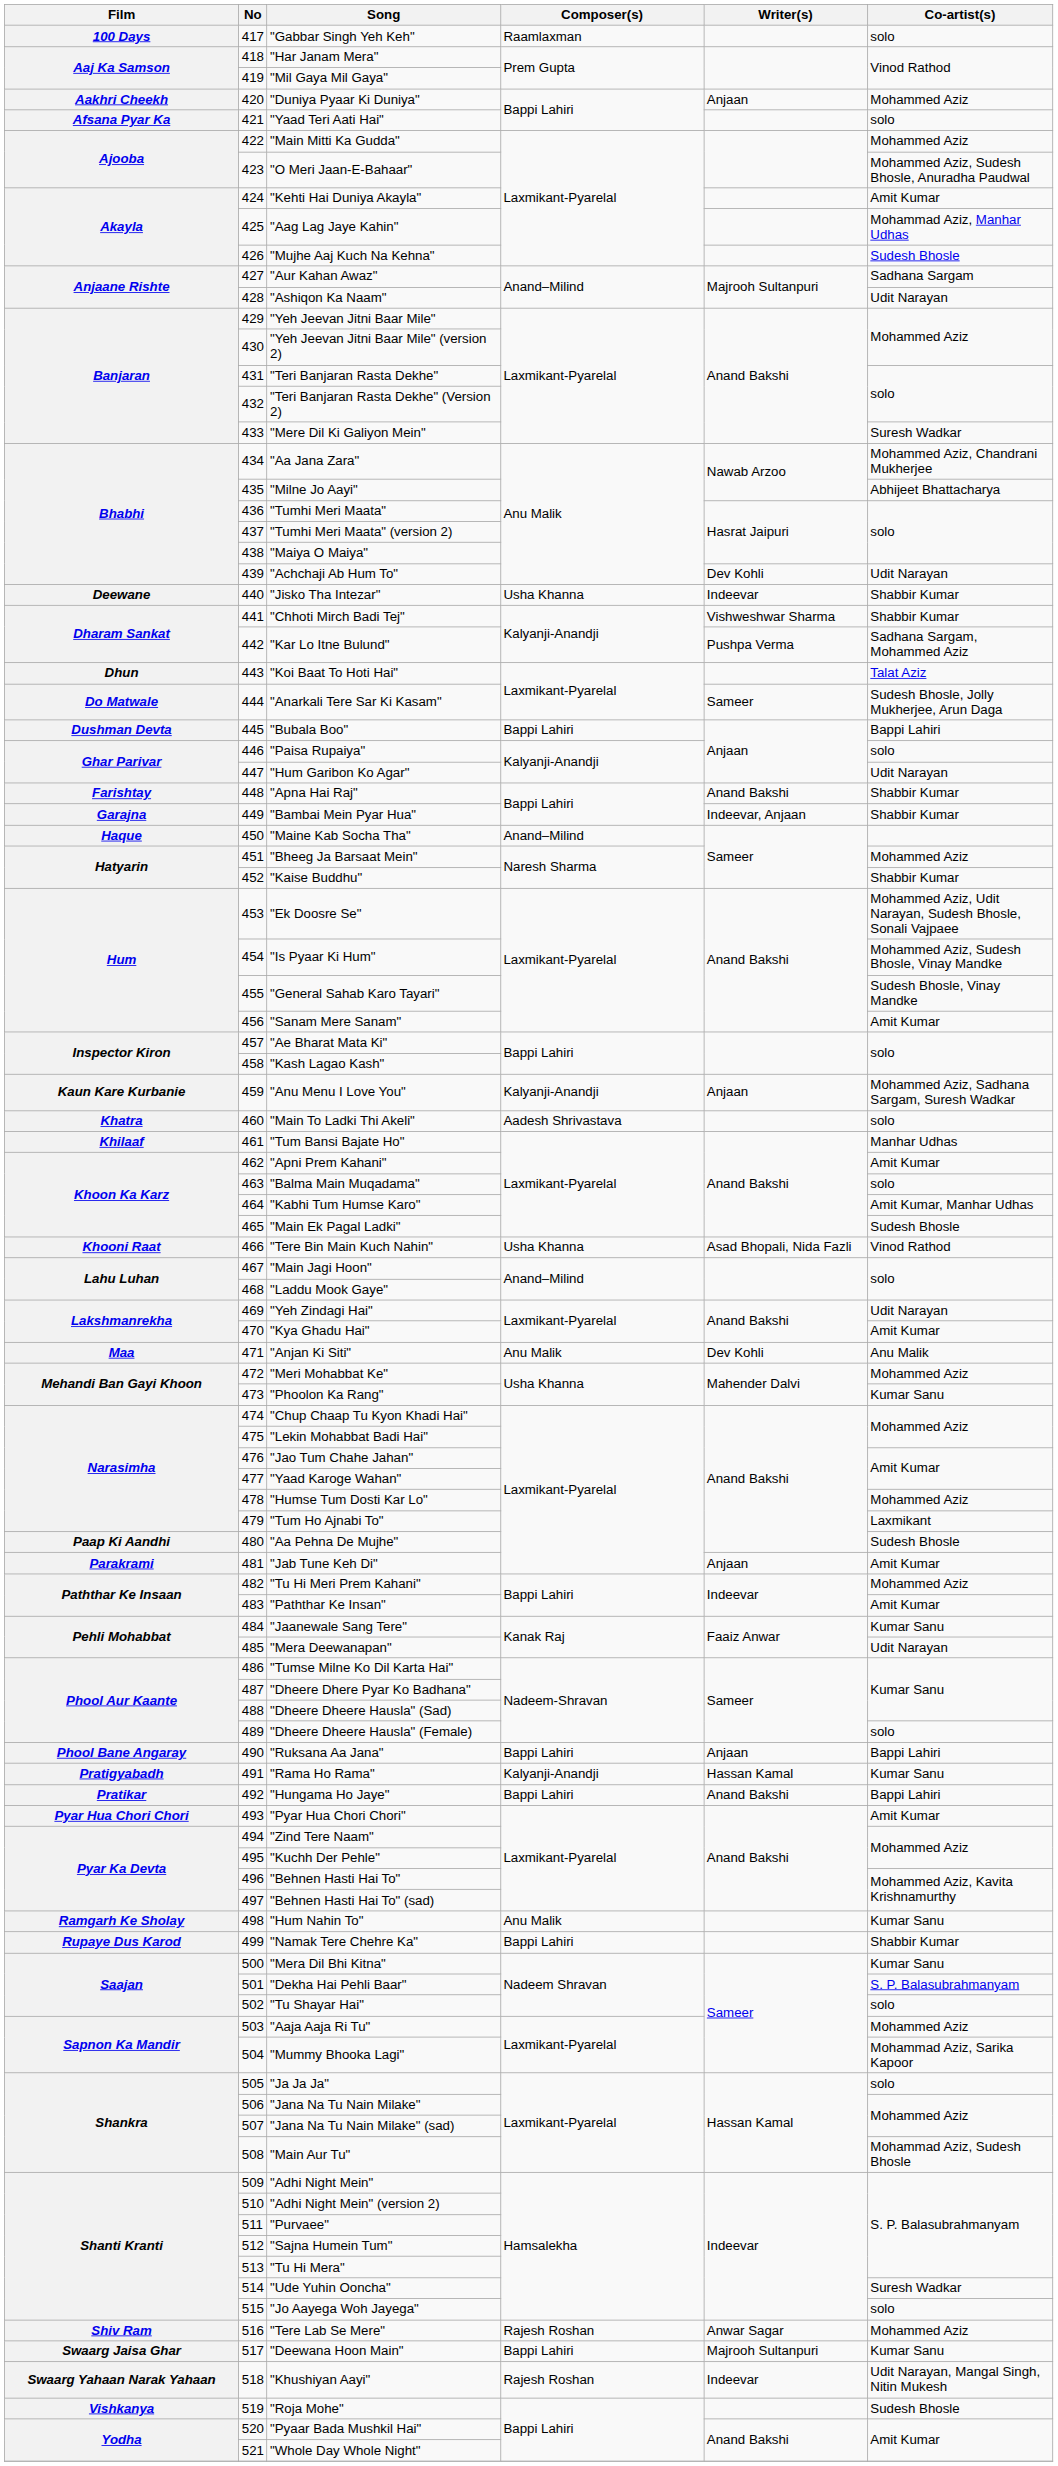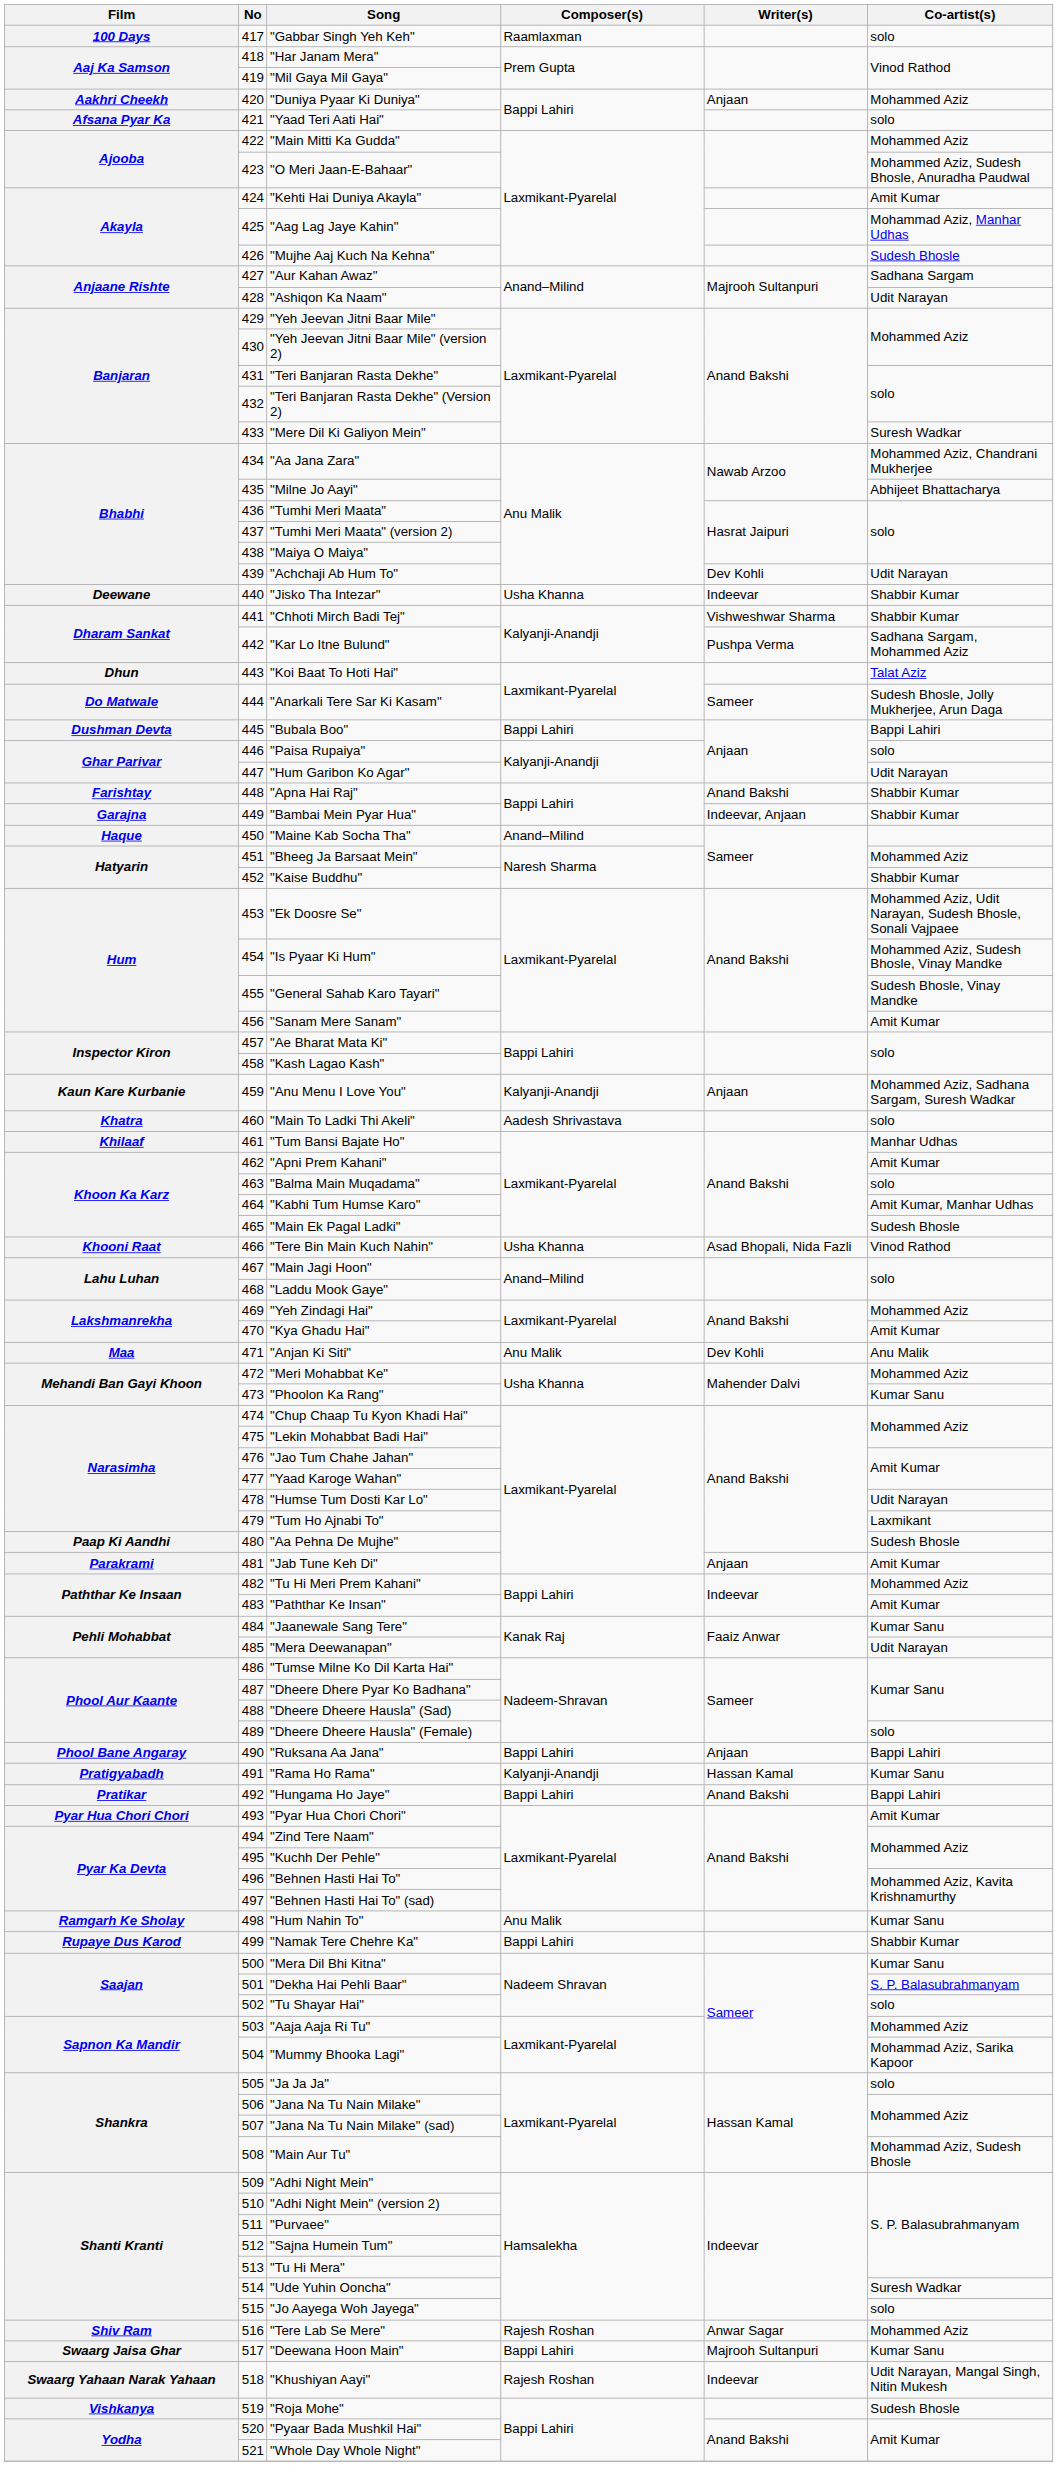"Yeh Zindagi Hai" | Co-artist(s): Udit Narayan -> Mohammed Aziz
"Humse Tum Dosti Kar Lo" | Co-artist(s): Mohammed Aziz -> Udit Narayan
